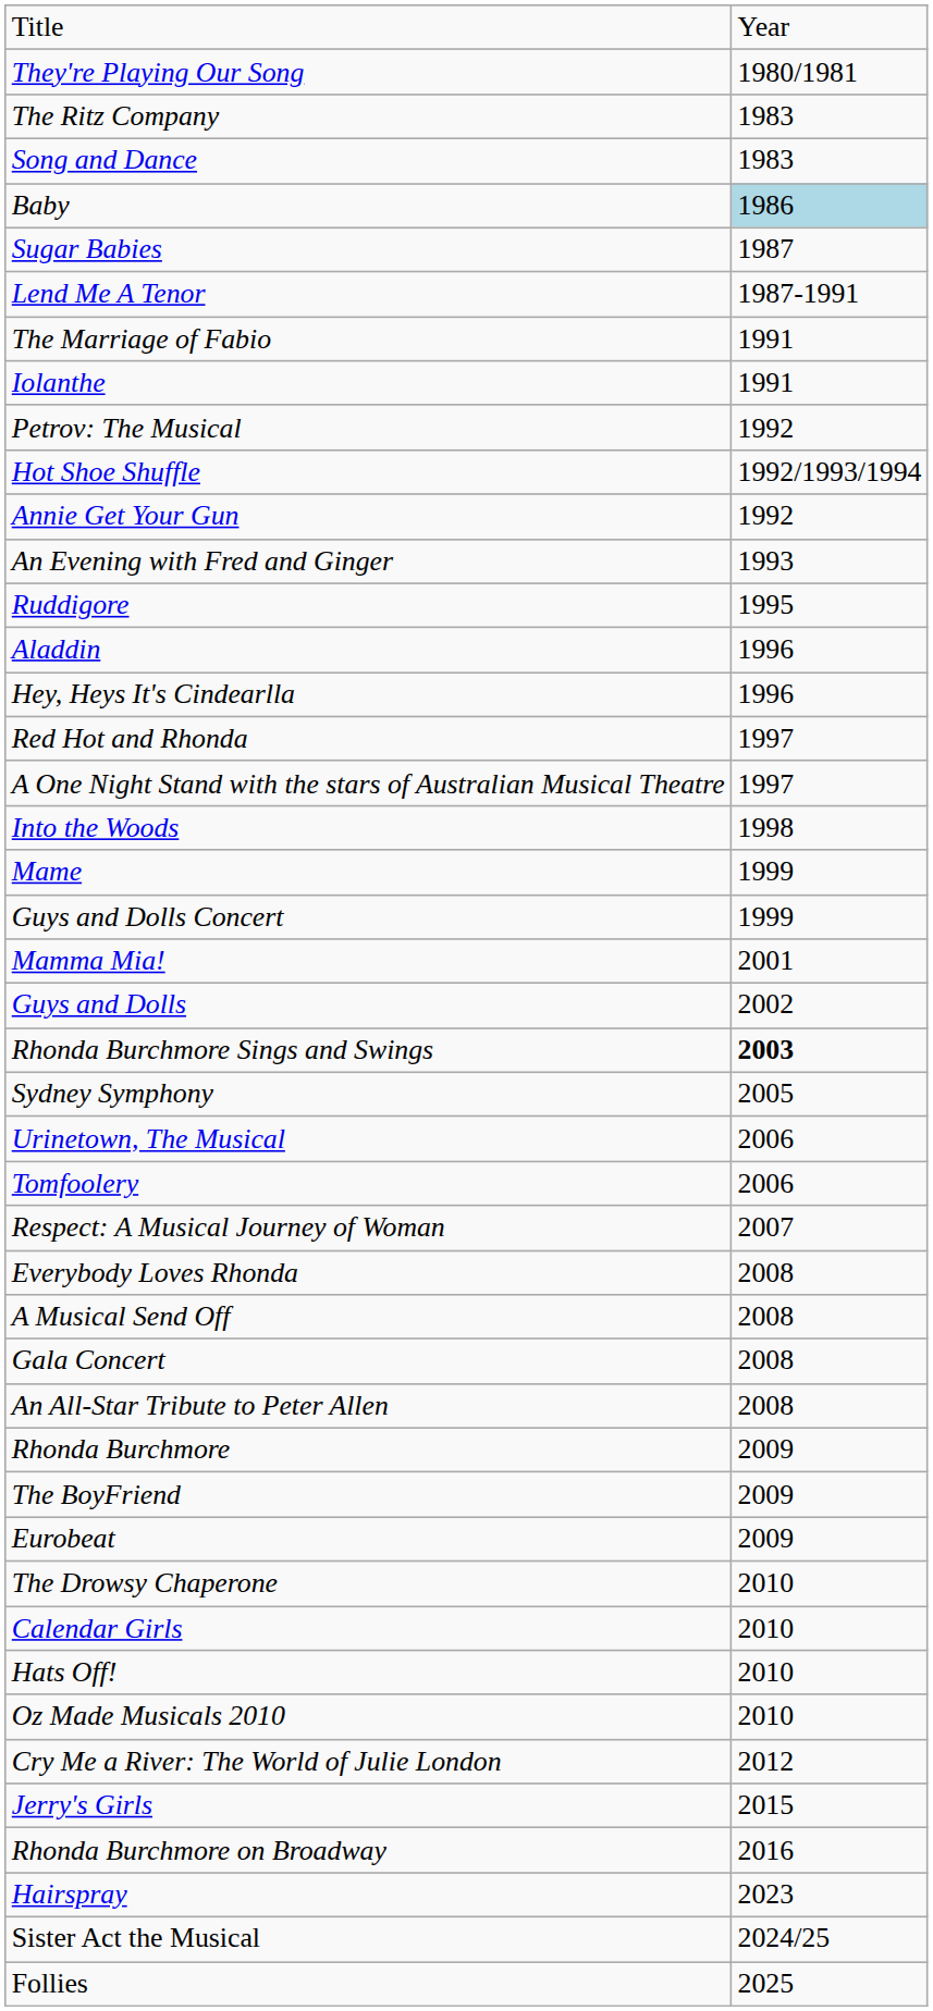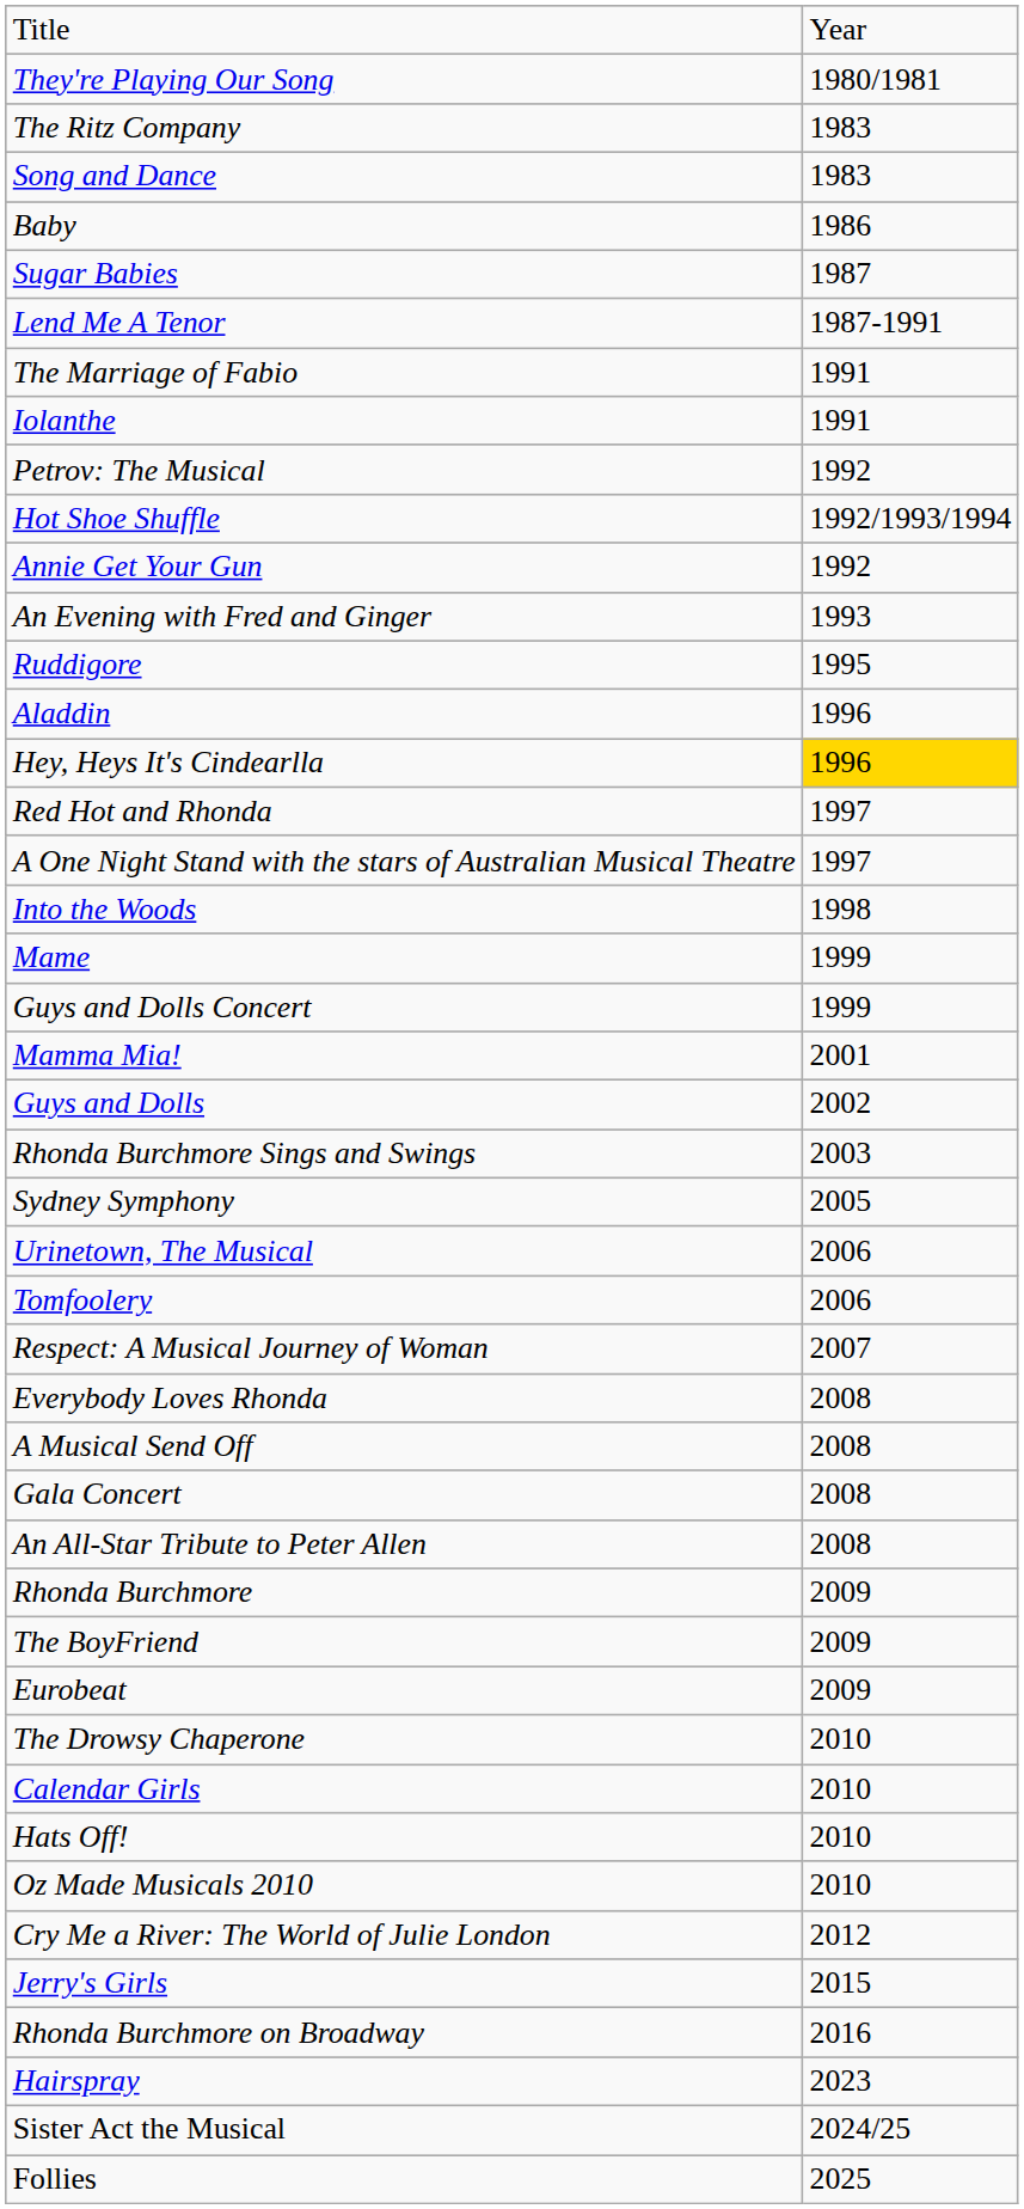Baby | column 2: lightblue background -> no background
Hey, Heys It's Cindearlla | column 2: no background -> gold background
Rhonda Burchmore Sings and Swings | column 2: bold -> normal
